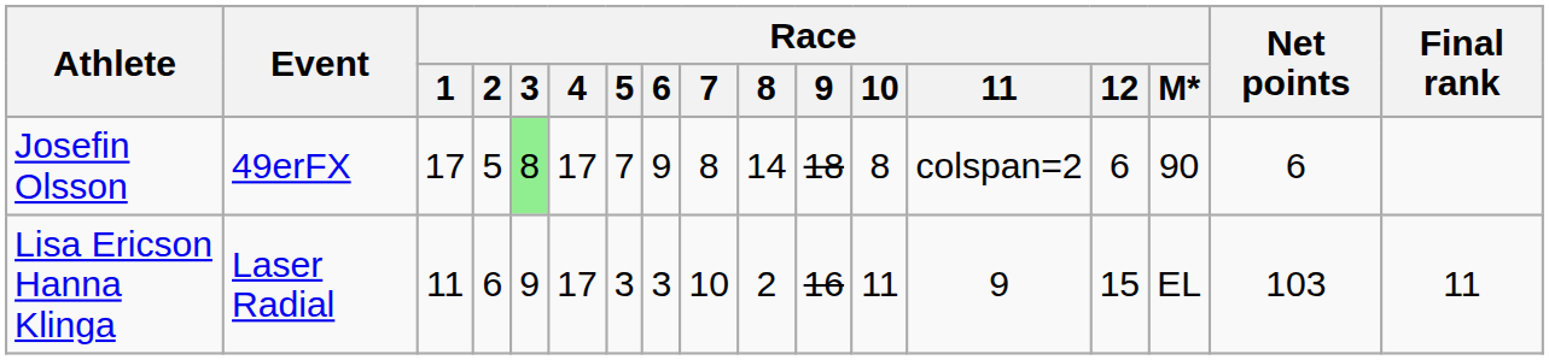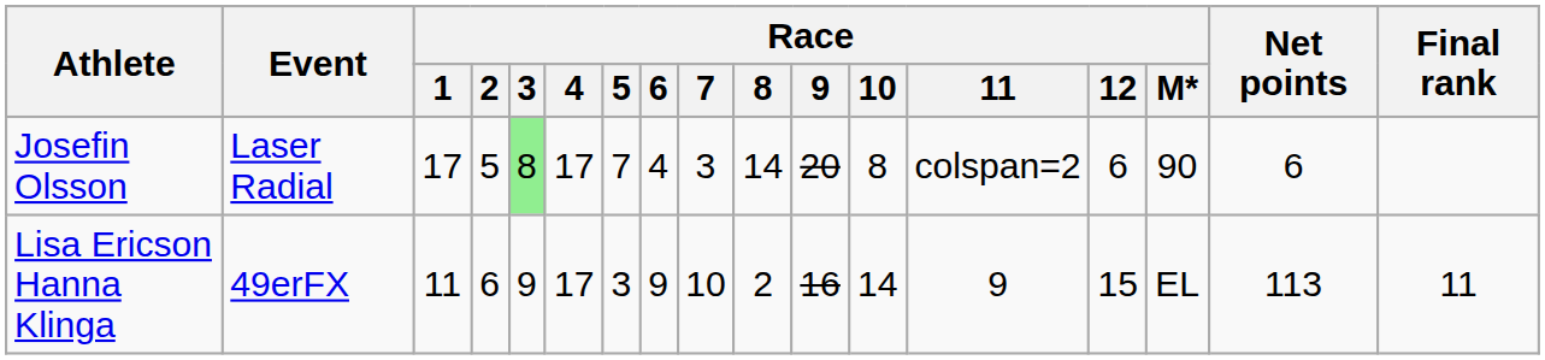Josefin Olsson | Event: 49erFX -> Laser Radial
Josefin Olsson | Race / 6: 9 -> 4
Josefin Olsson | Race / 7: 8 -> 3
Josefin Olsson | Race / 9: 18 -> 20
Lisa Ericson Hanna Klinga | Event: Laser Radial -> 49erFX
Lisa Ericson Hanna Klinga | Race / 6: 3 -> 9
Lisa Ericson Hanna Klinga | Race / 10: 11 -> 14
Lisa Ericson Hanna Klinga | Net points: 103 -> 113
